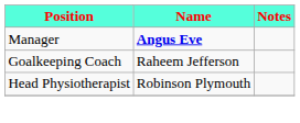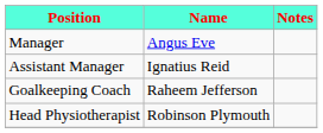Manager | Name: bold -> normal
+ row: Assistant Manager | Ignatius Reid
